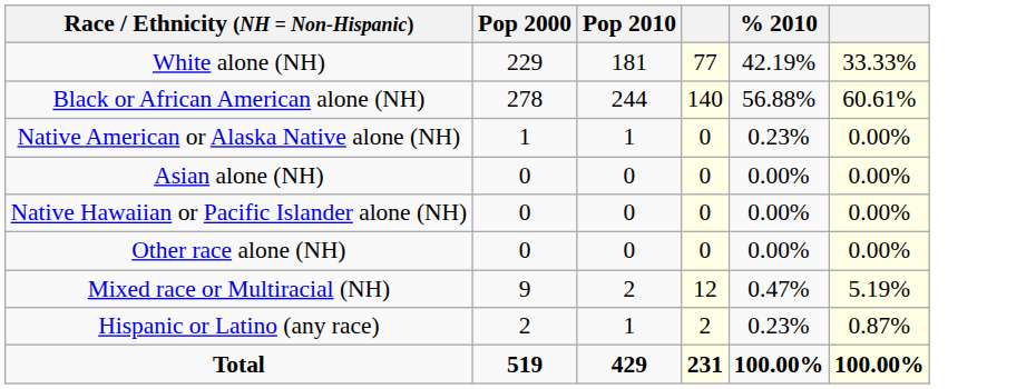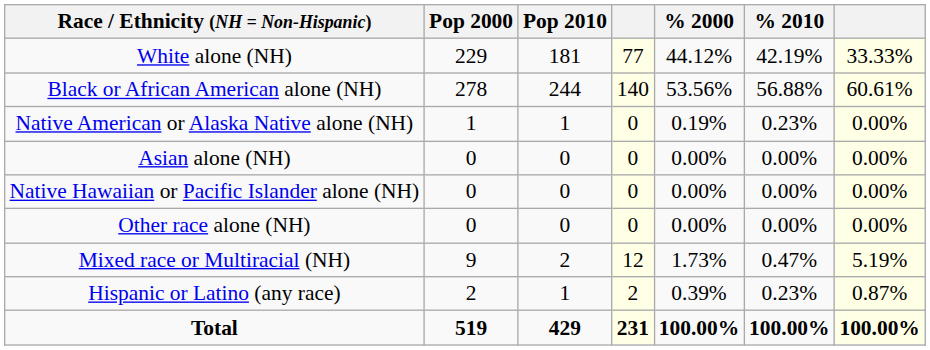+ column: % 2000 | 44.12% | 53.56% | 0.19% | 0.00% | 0.00% | 0.00% | 1.73% | 0.39% | 100.00%
